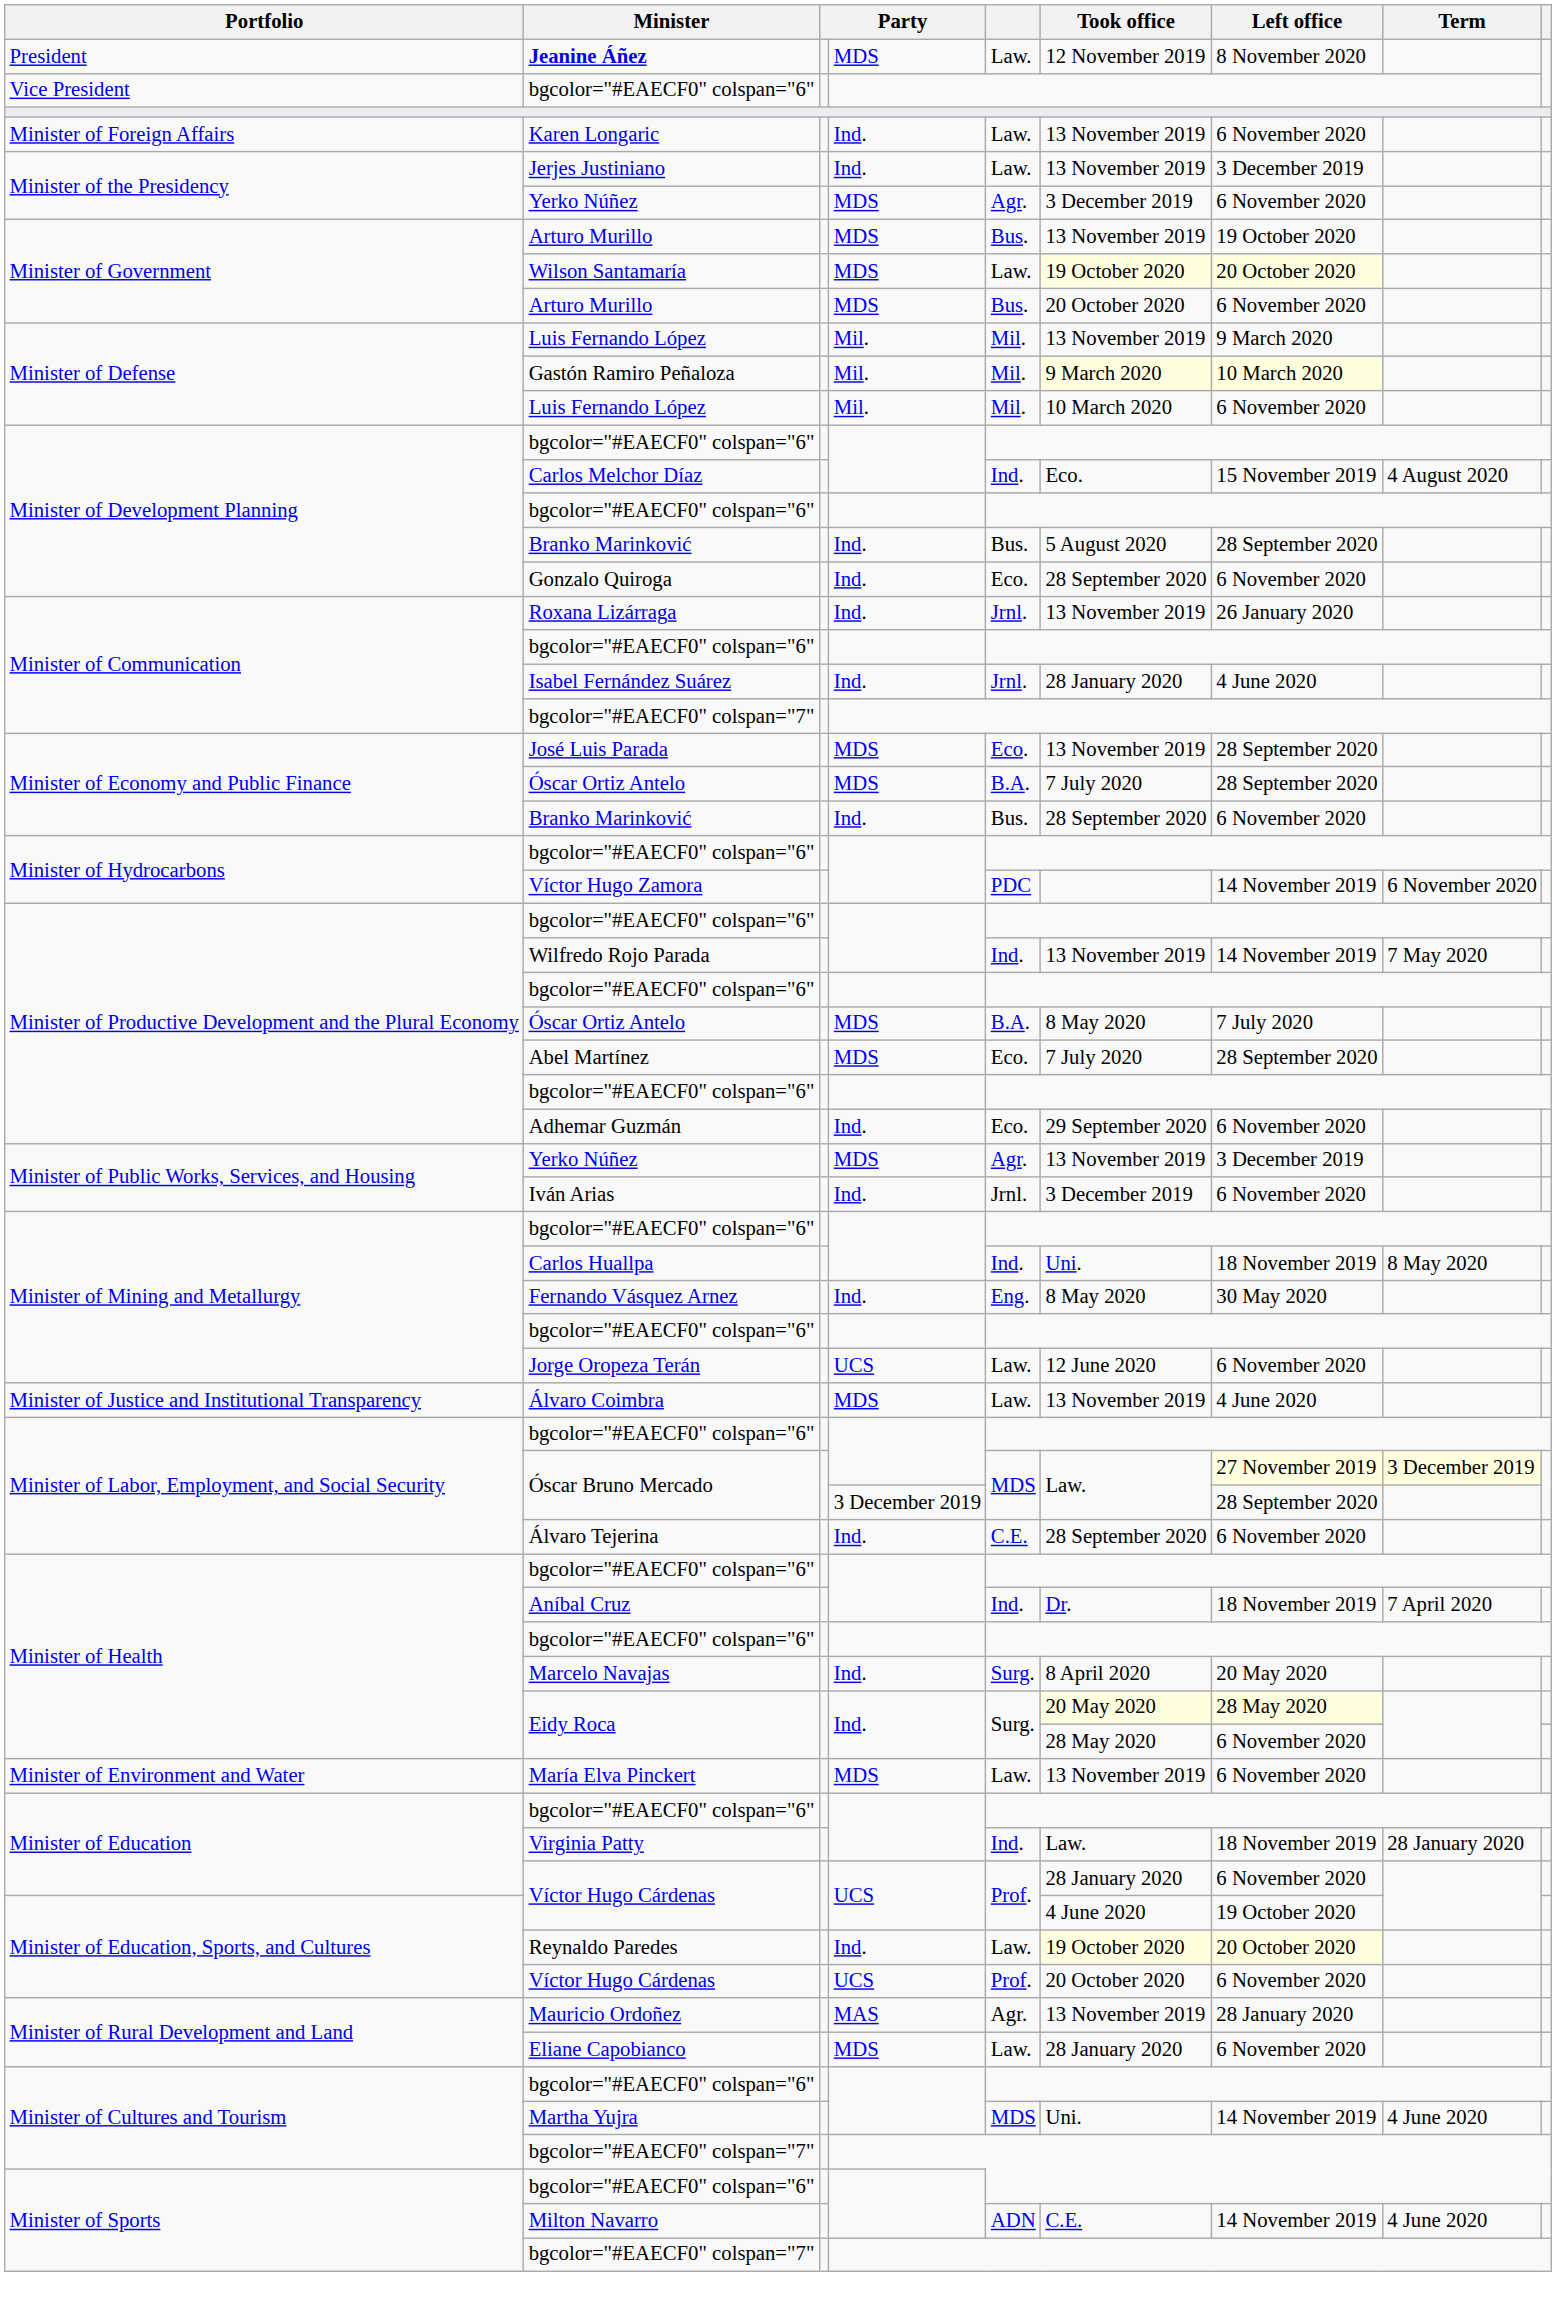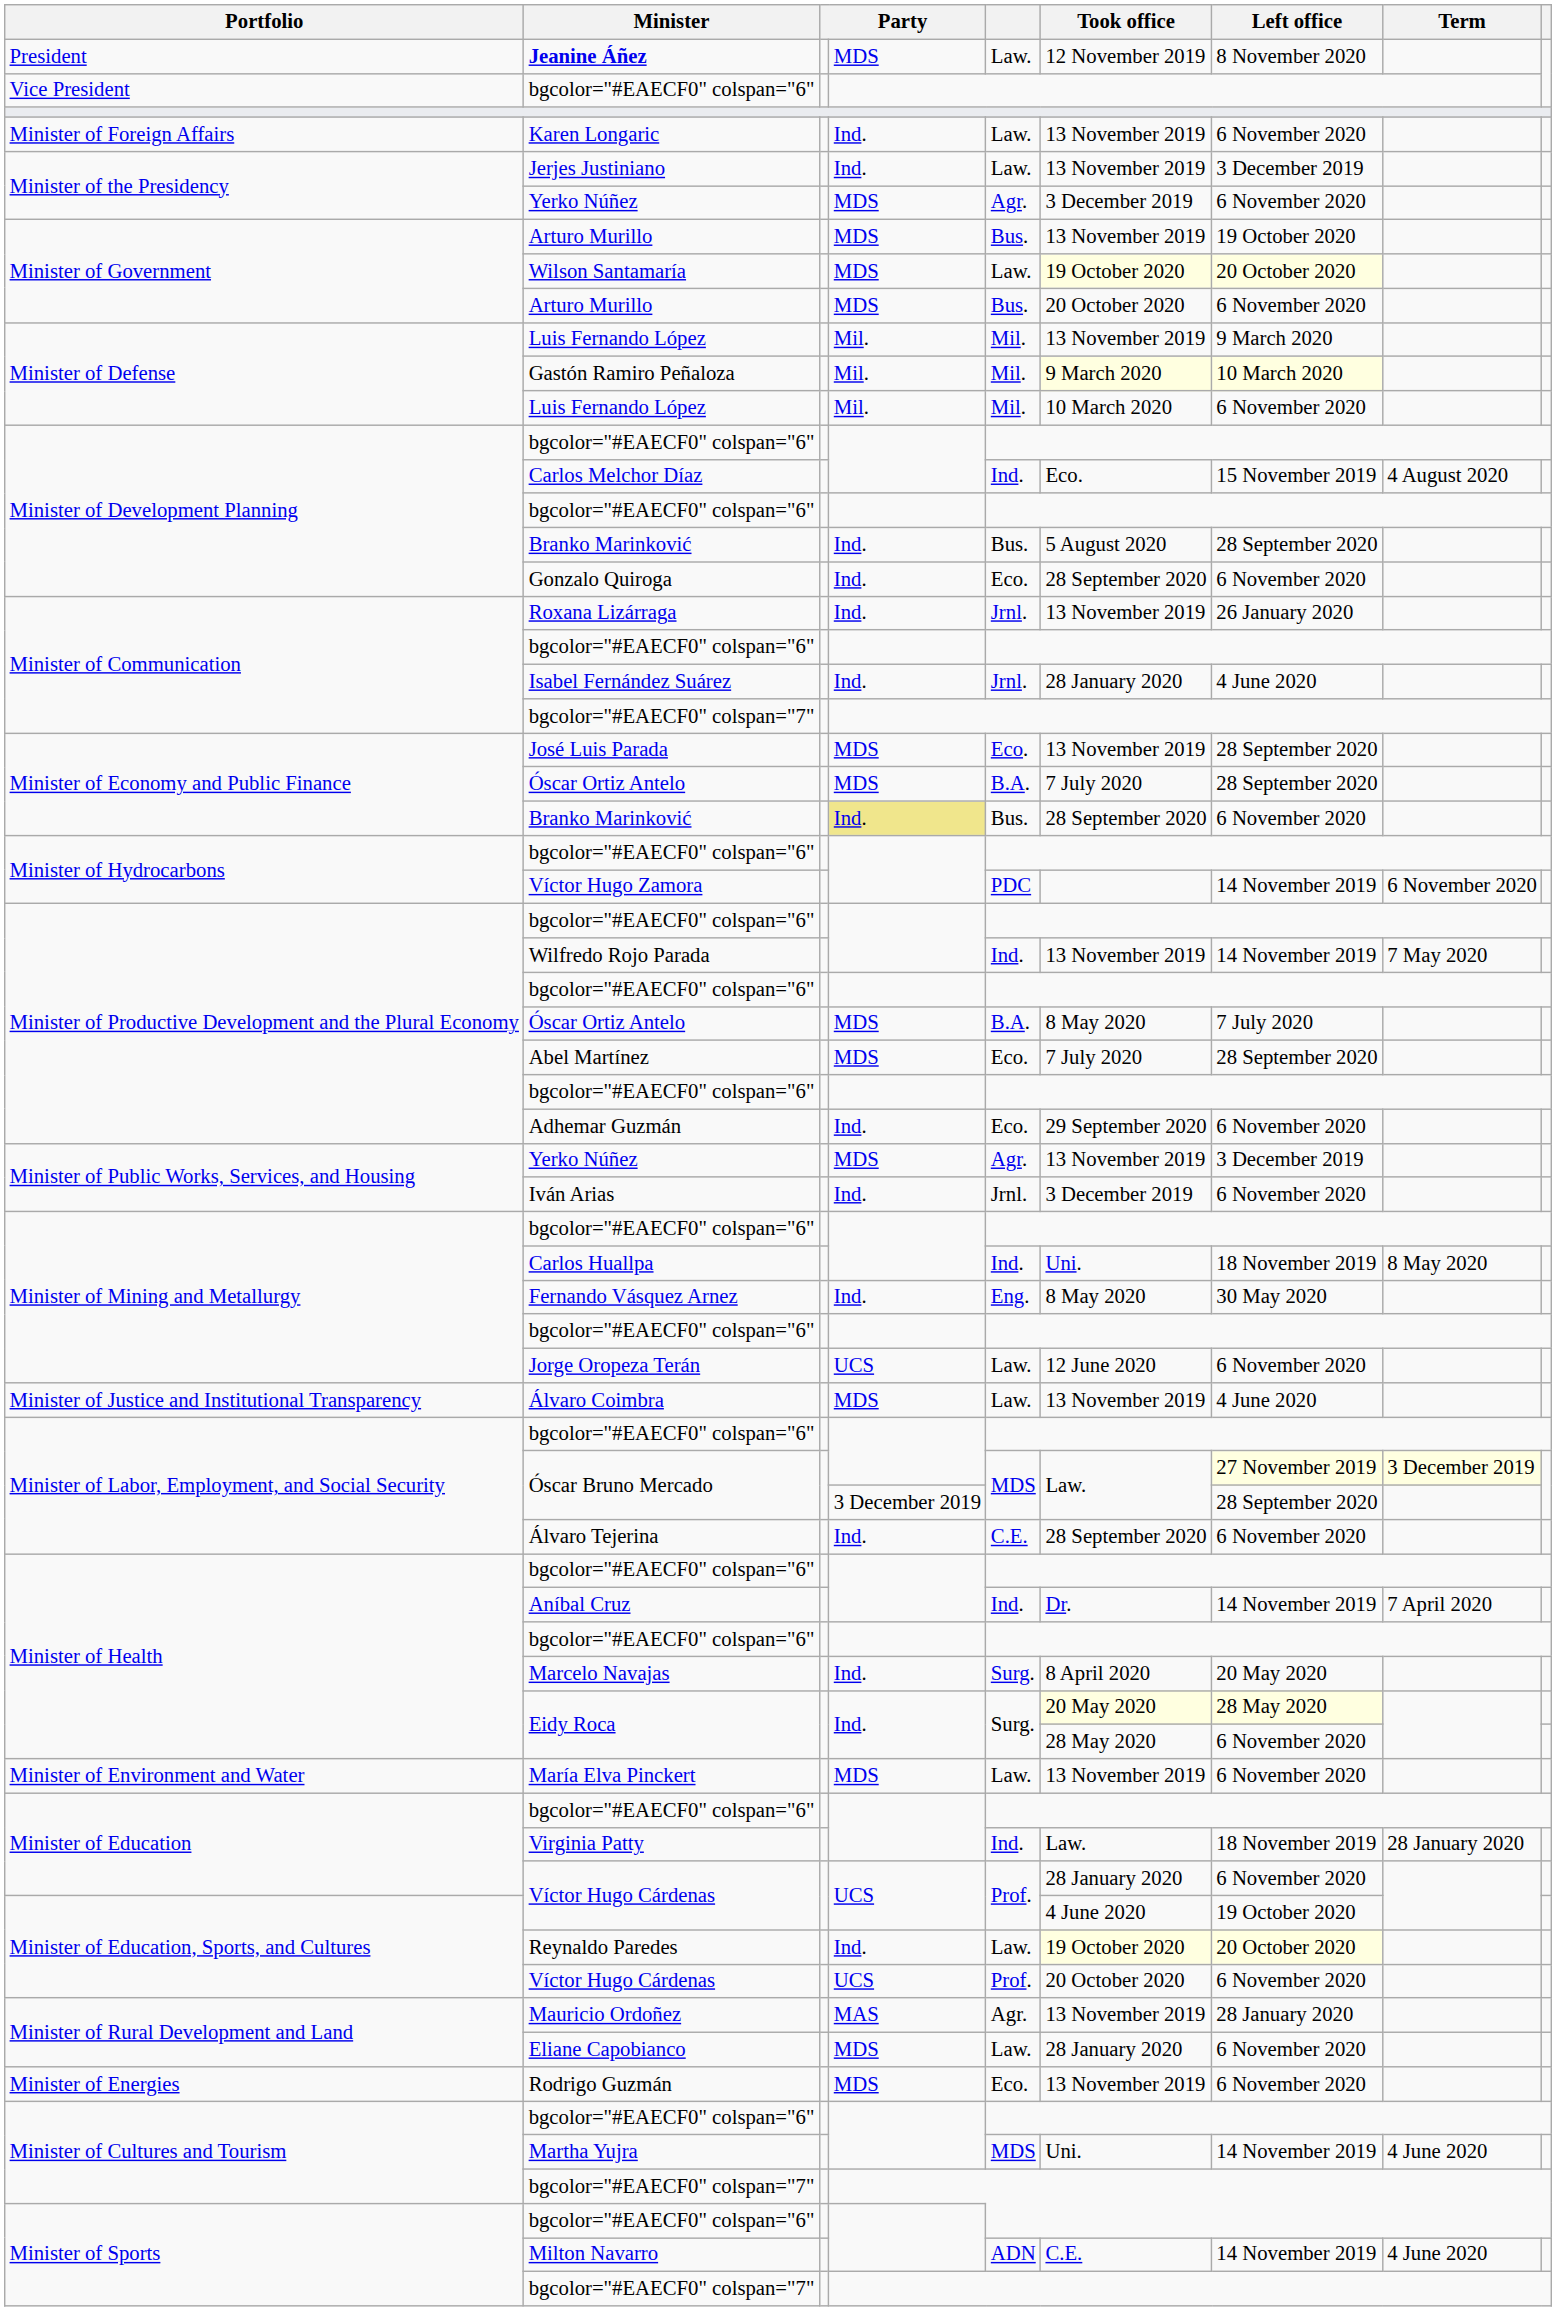Minister of Economy and Public Finance / Branko Marinković | column 4: no background -> khaki background
Aníbal Cruz | Left office: 18 November 2019 -> 14 November 2019
+ row: Minister of Energies | Rodrigo Guzmán | MDS | Eco. | 13 November 2019 | 6 November 2020
